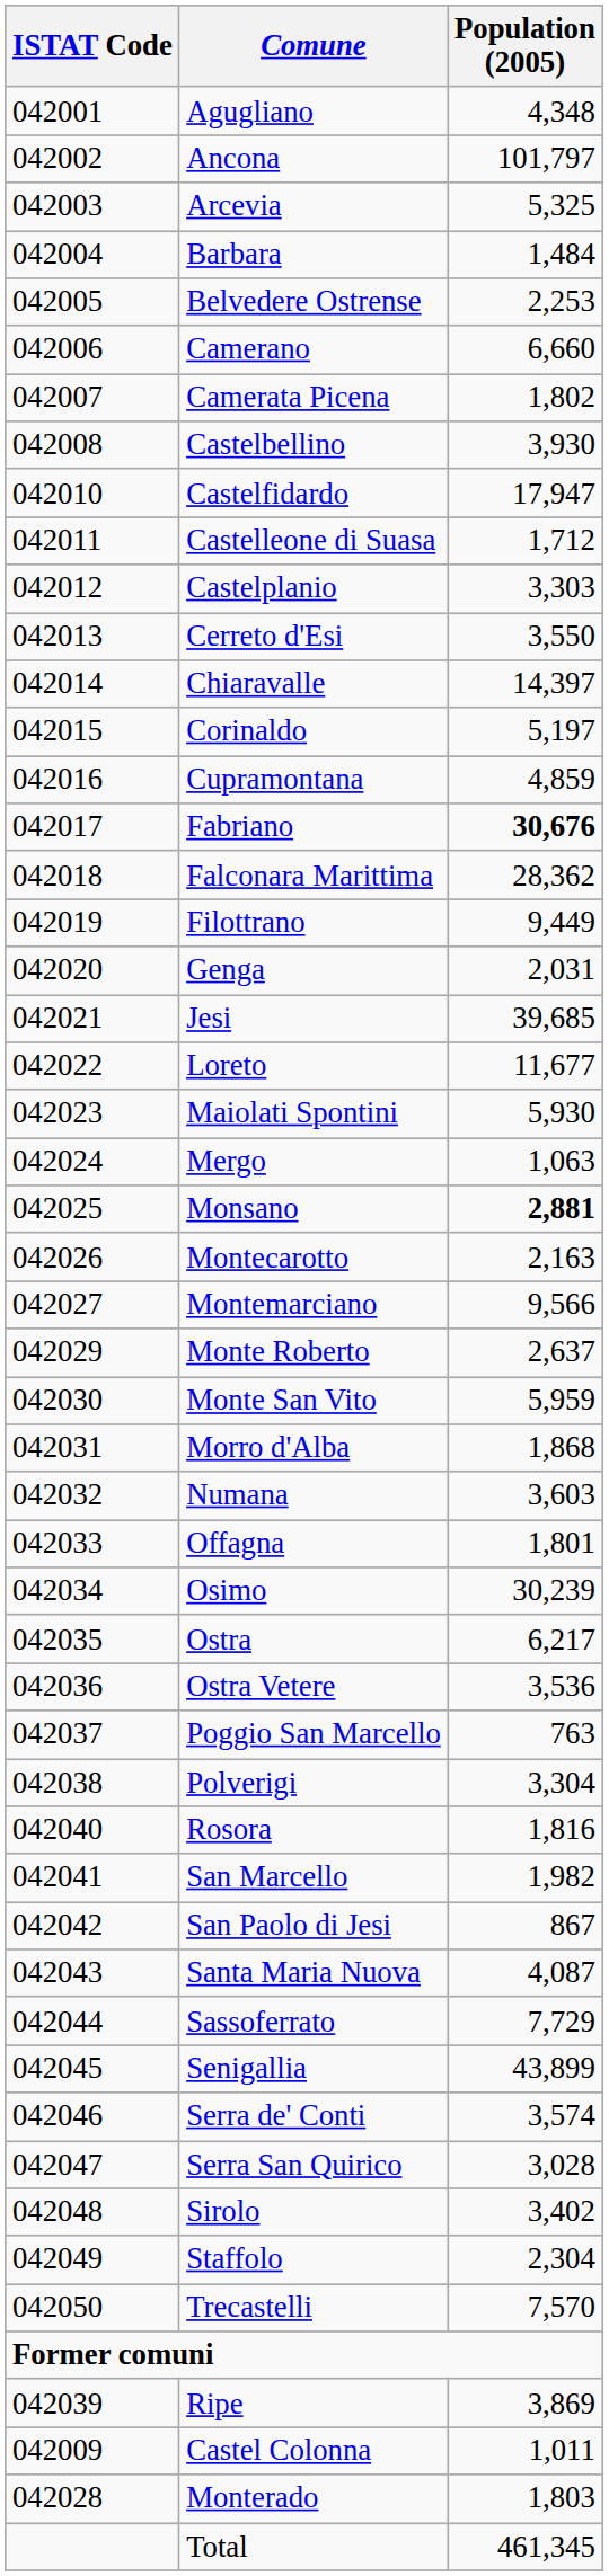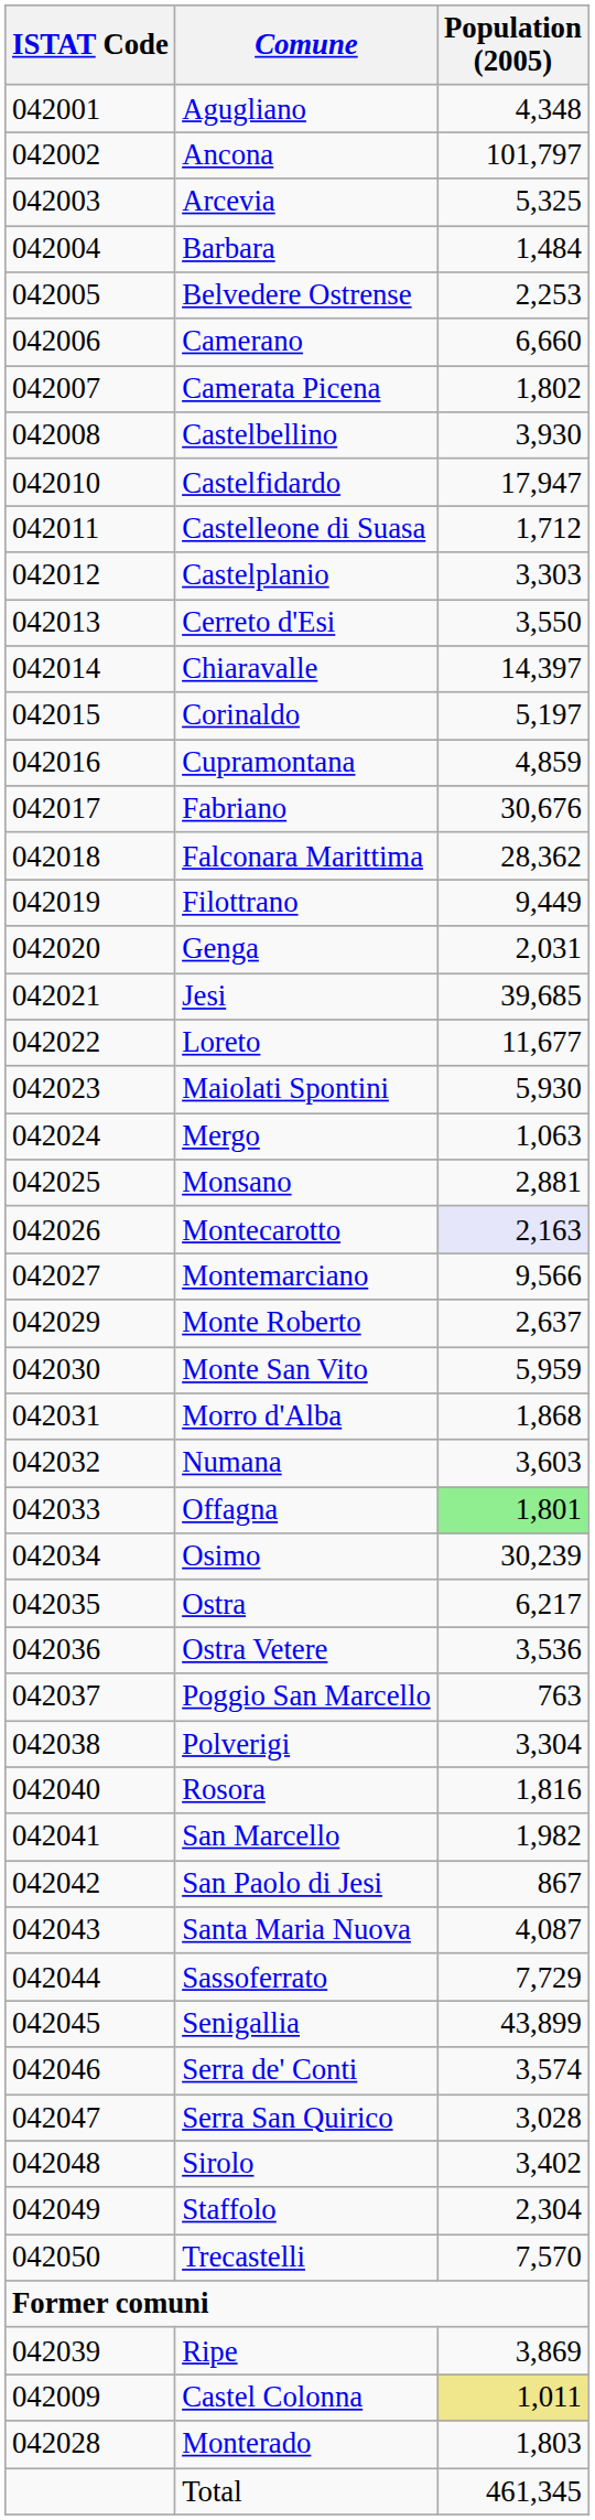Fabriano | Population (2005): bold -> normal
Monsano | Population (2005): bold -> normal
Montecarotto | Population (2005): no background -> lavender background
Offagna | Population (2005): no background -> lightgreen background
Castel Colonna | Population (2005): no background -> khaki background
